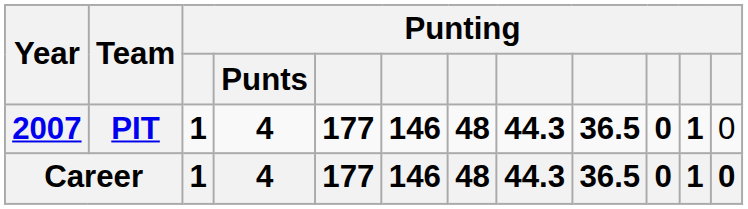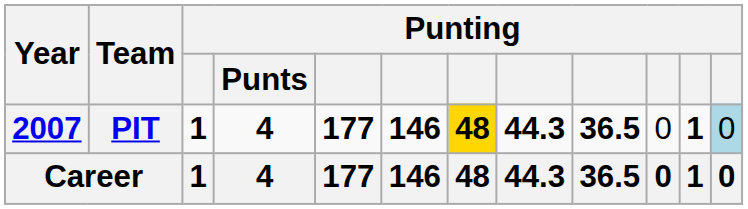PIT | column 7: no background -> gold background
PIT | column 10: bold -> normal
PIT | column 12: no background -> lightblue background
